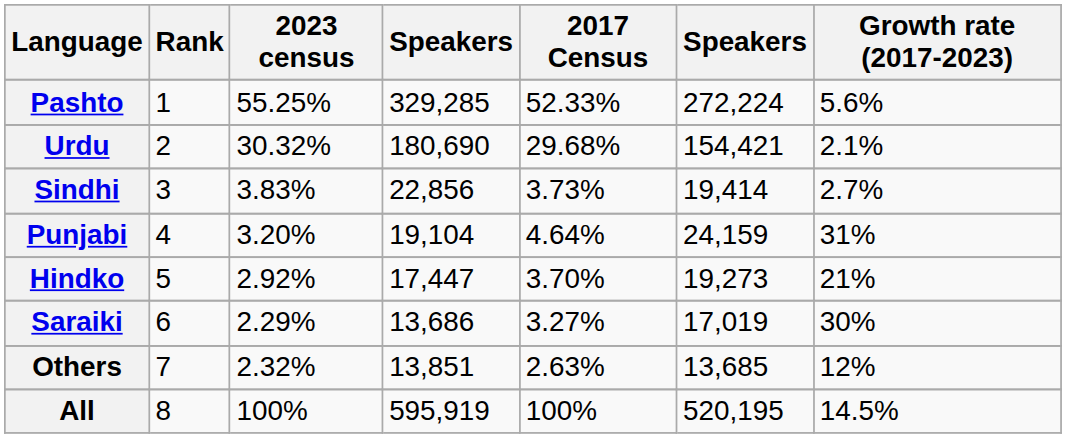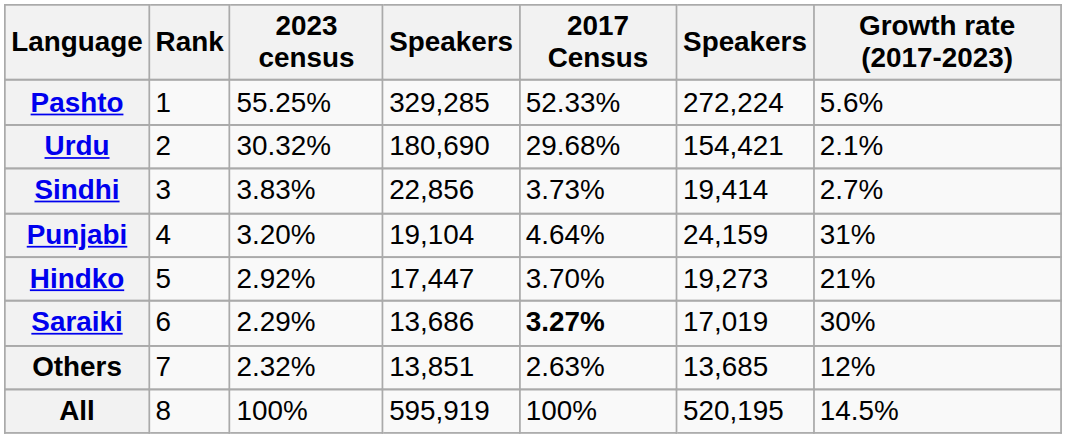Saraiki | 2017 Census: normal -> bold
